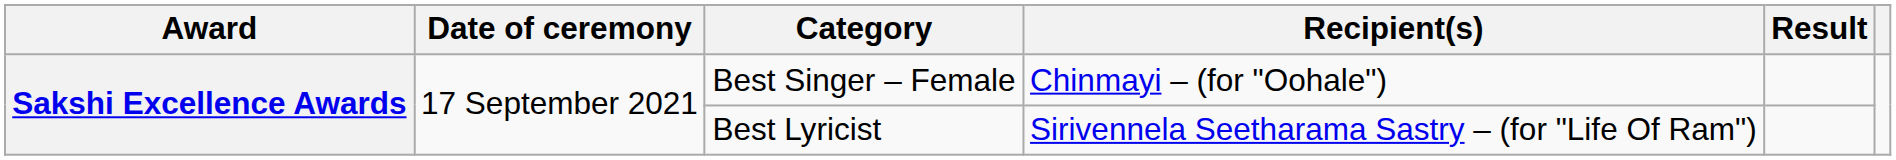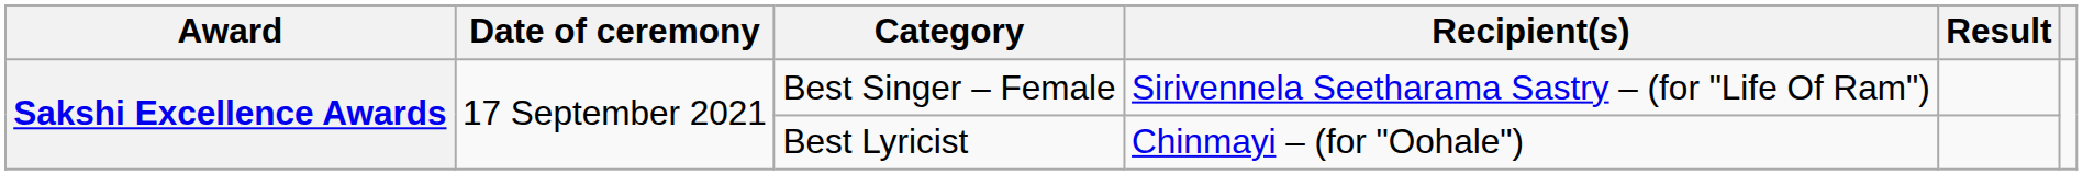Best Singer – Female | Recipient(s): Chinmayi – (for "Oohale") -> Sirivennela Seetharama Sastry – (for "Life Of Ram")
Best Lyricist | Recipient(s): Sirivennela Seetharama Sastry – (for "Life Of Ram") -> Chinmayi – (for "Oohale")
